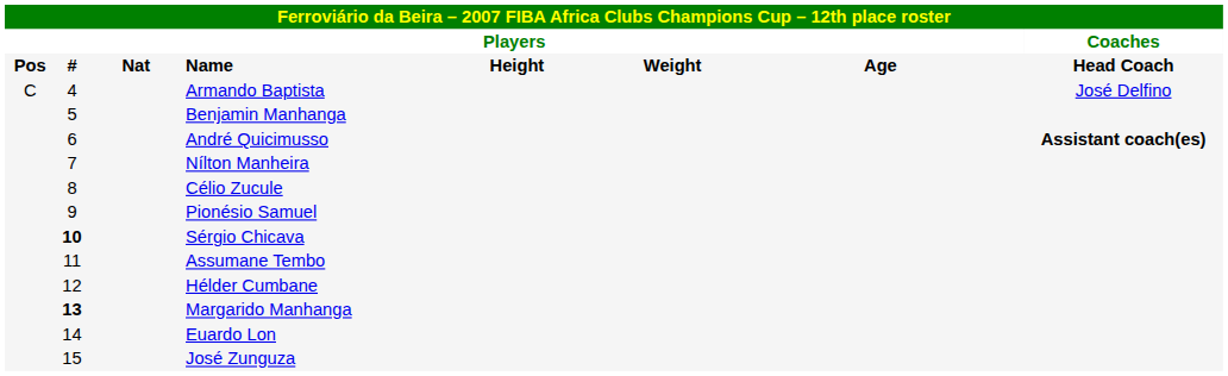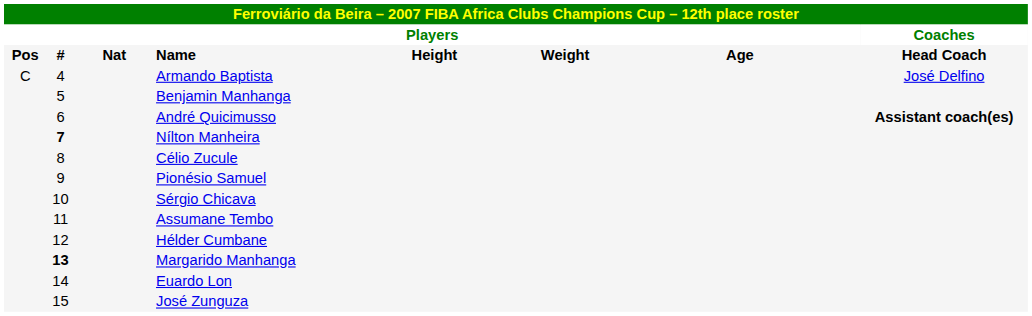Nílton Manheira | column 2: normal -> bold
Sérgio Chicava | column 2: bold -> normal
